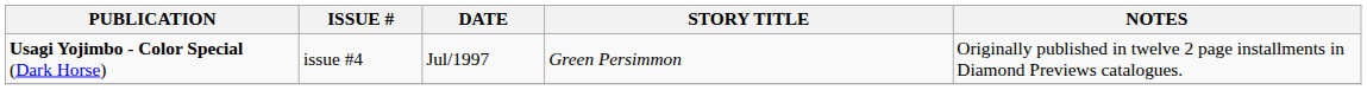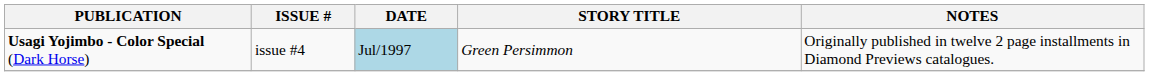Usagi Yojimbo - Color Special (Dark Horse) | DATE: no background -> lightblue background
